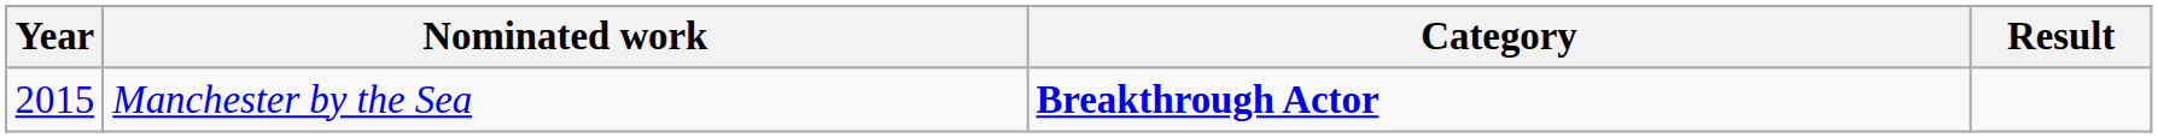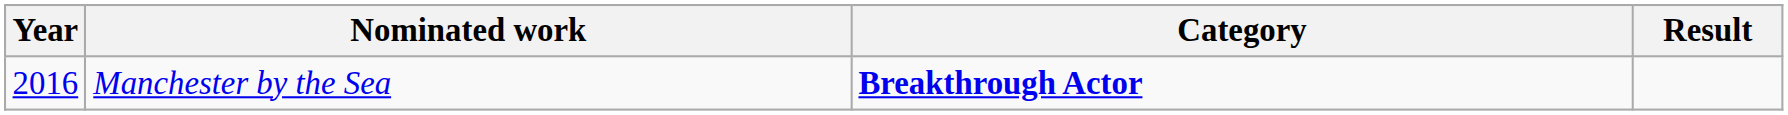Manchester by the Sea | Year: 2015 -> 2016
